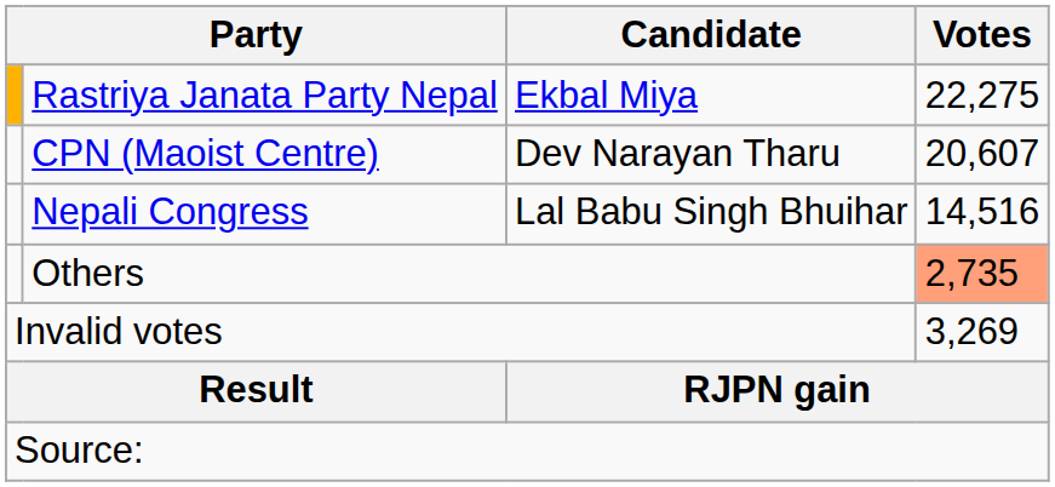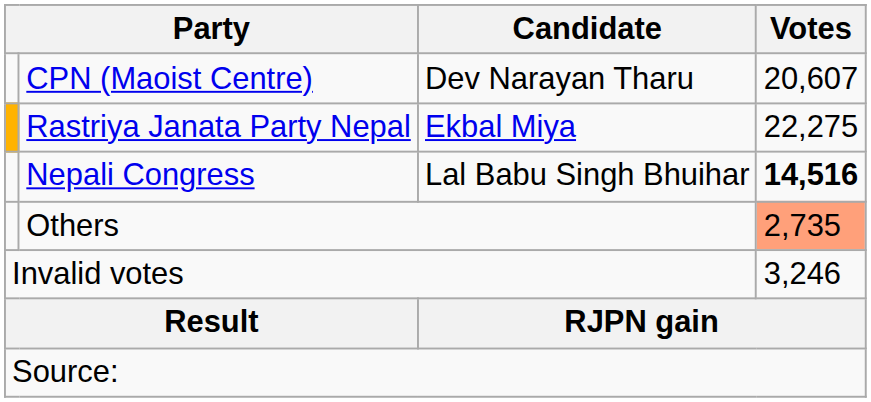rows swapped: Rastriya Janata Party Nepal <-> CPN (Maoist Centre)
Nepali Congress | Votes: normal -> bold
Invalid votes | Votes: 3,269 -> 3,246
